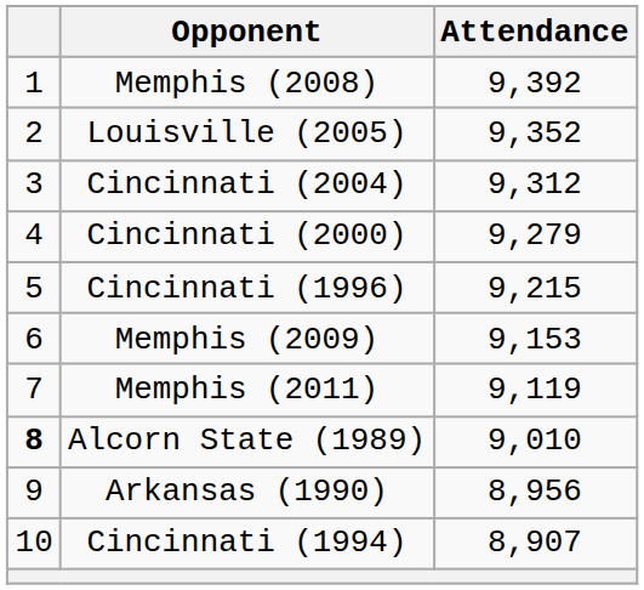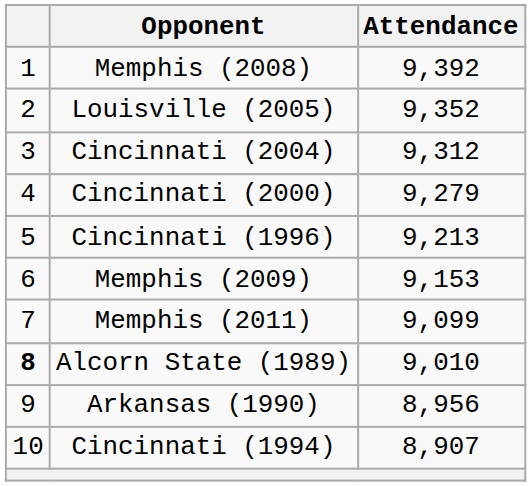Cincinnati (1996) | Attendance: 9,215 -> 9,213
Memphis (2011) | Attendance: 9,119 -> 9,099
